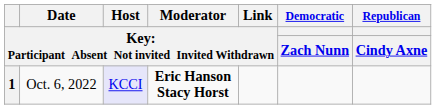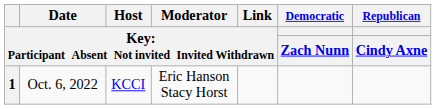1 | column 3: lavender background -> no background
1 | column 4: bold -> normal
